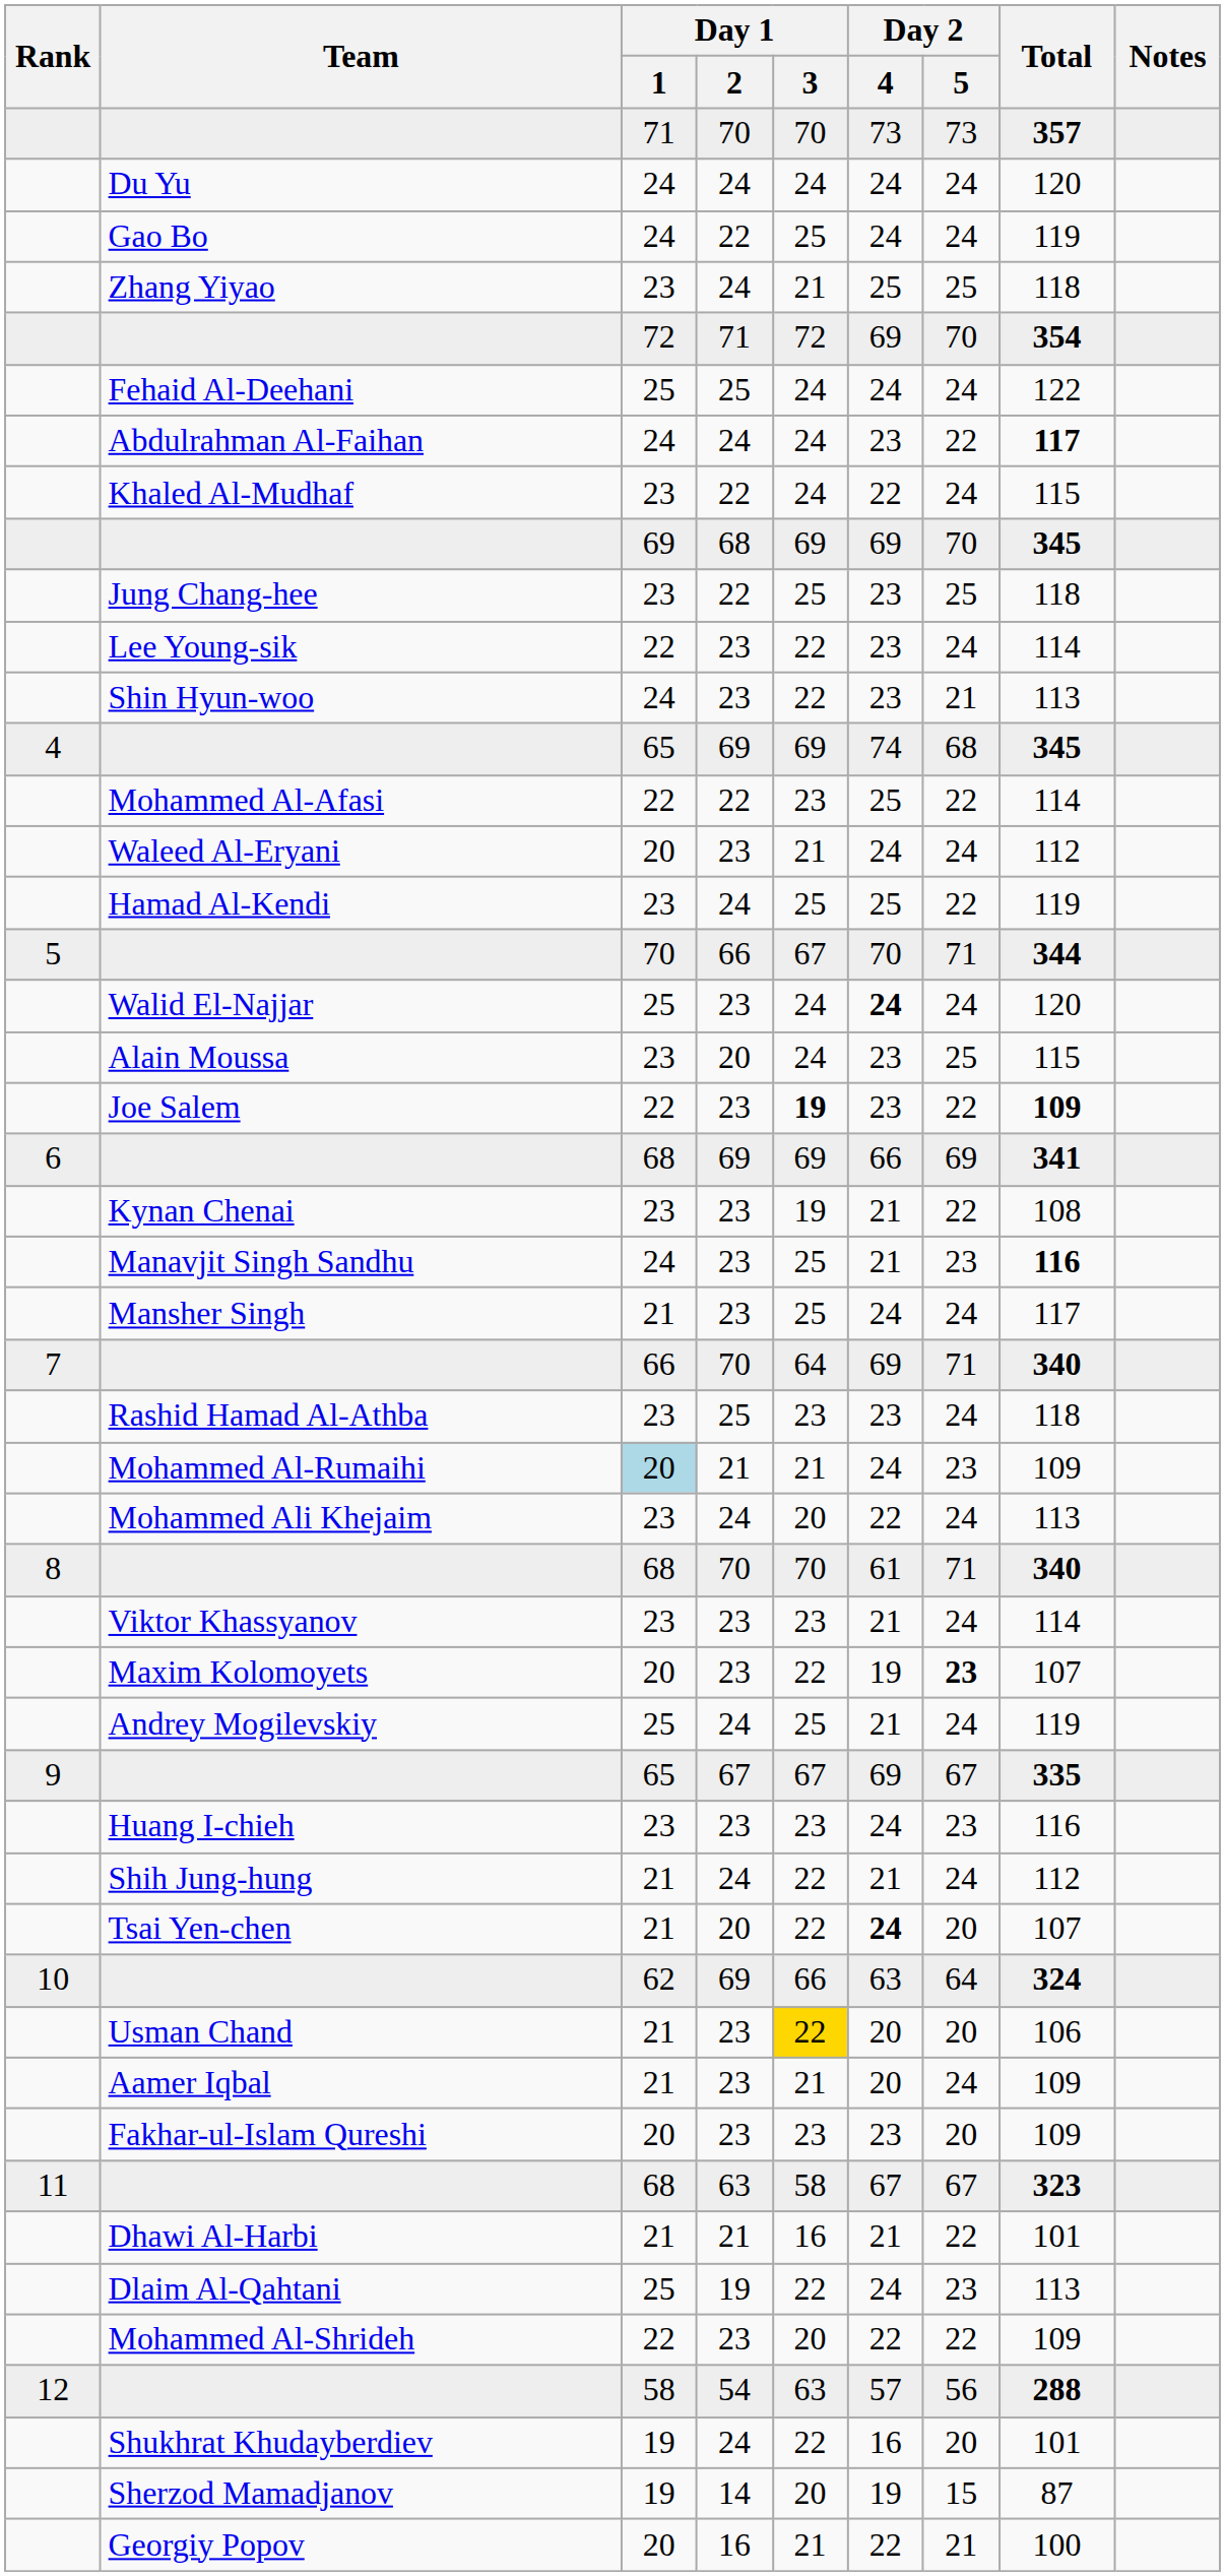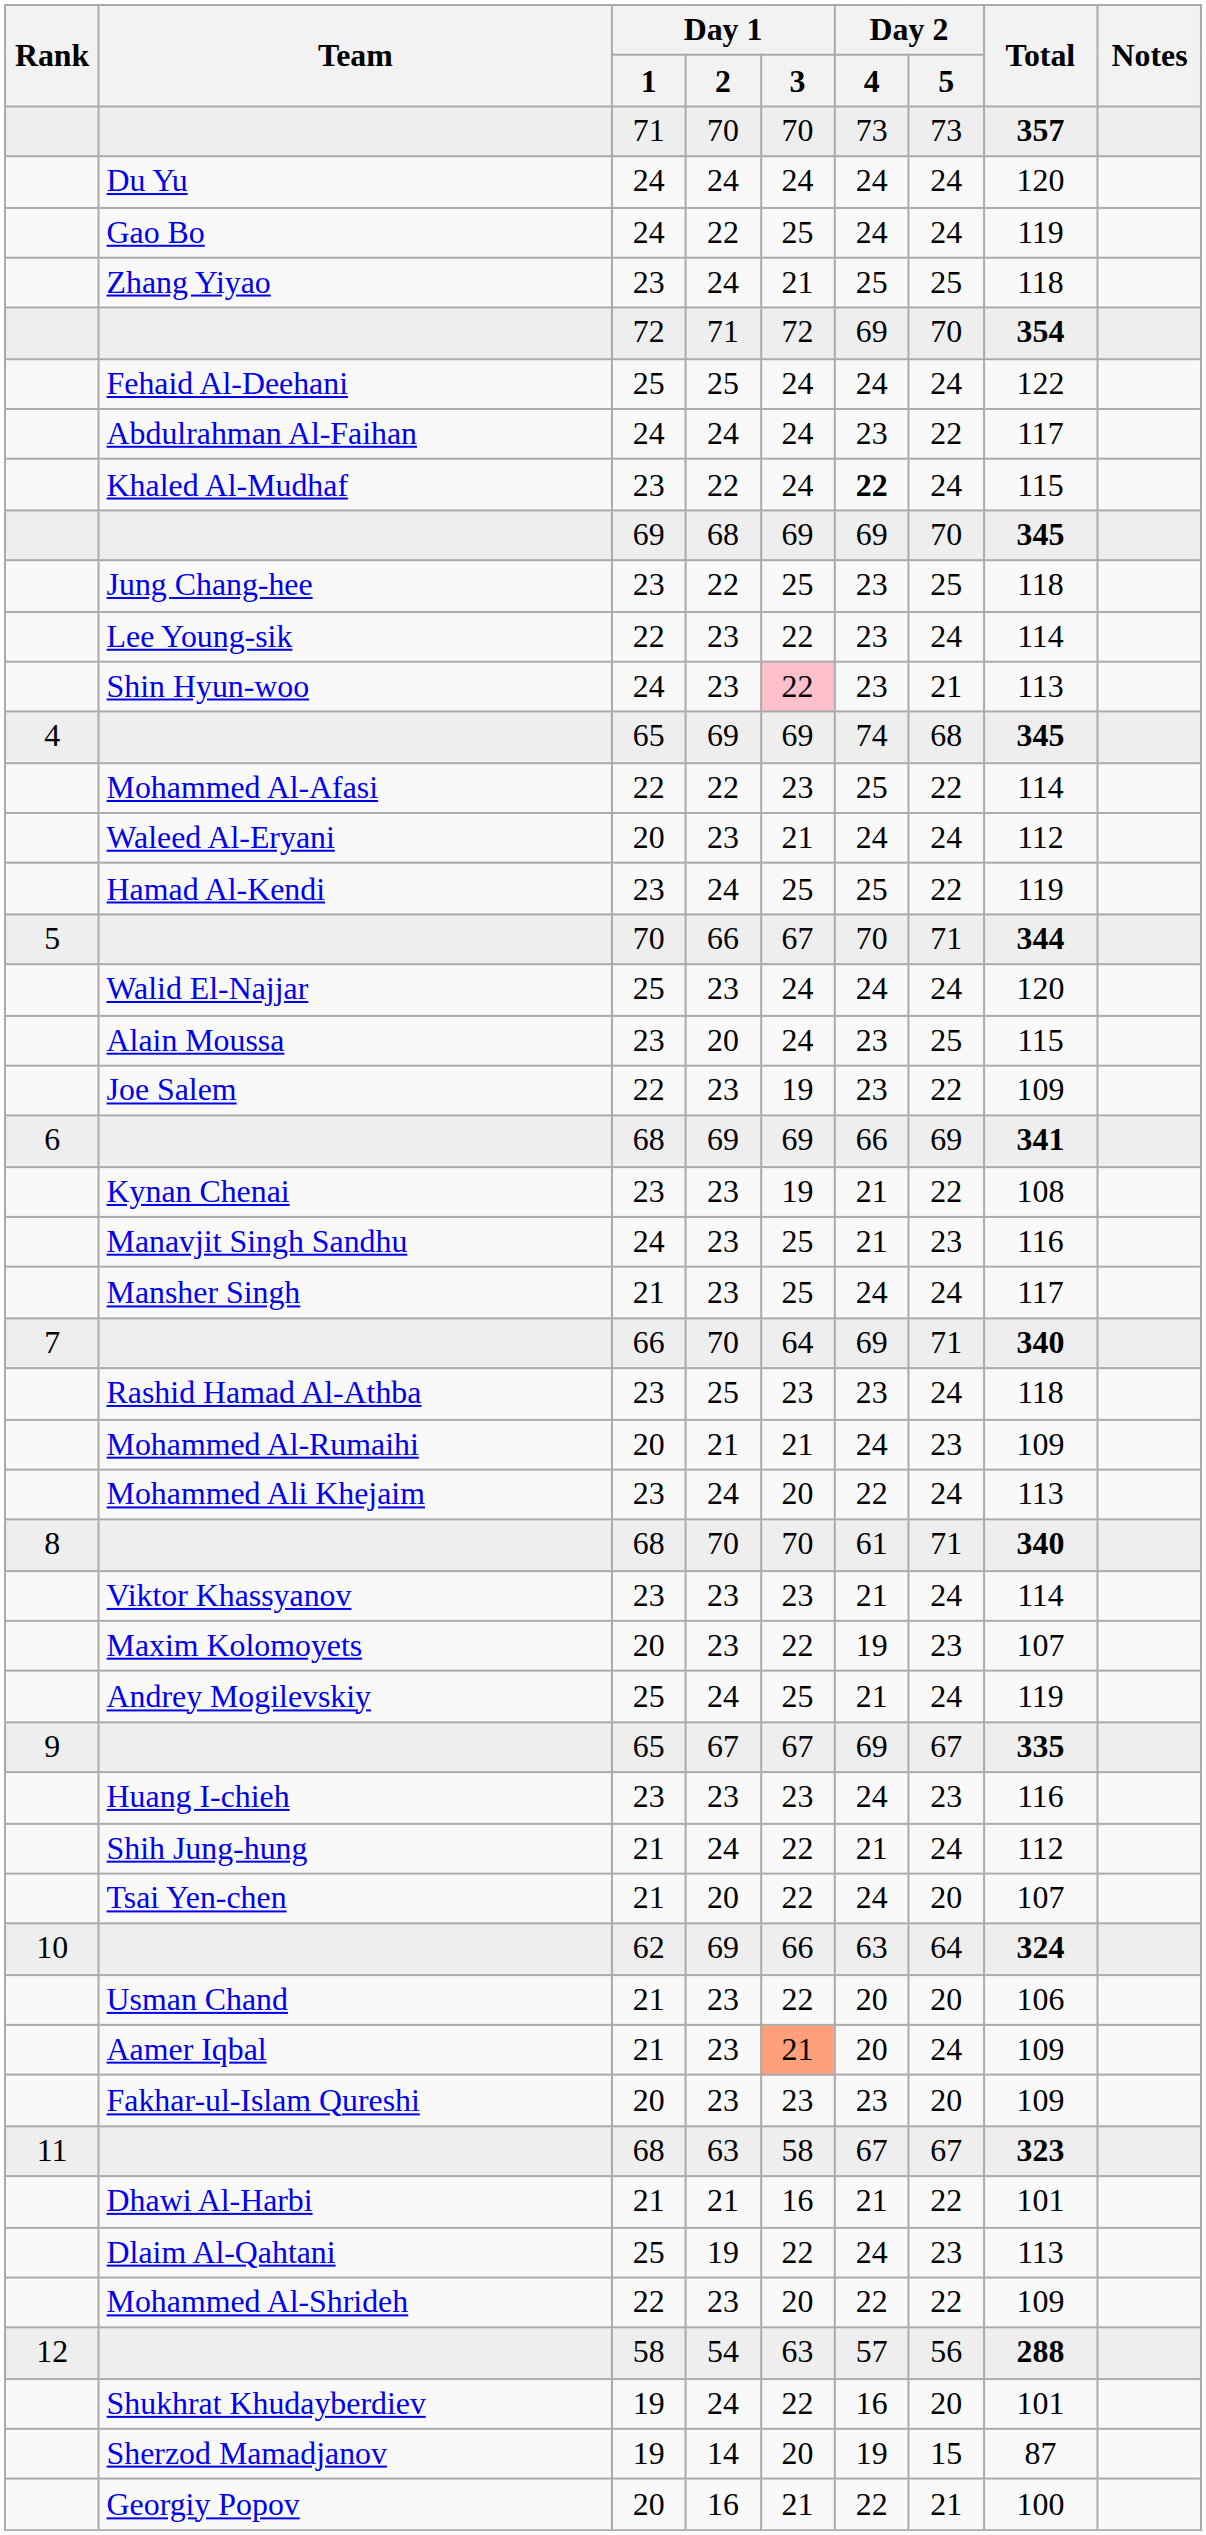Abdulrahman Al-Faihan | Total: bold -> normal
Khaled Al-Mudhaf | Day 2 / 4: normal -> bold
Shin Hyun-woo | Day 1 / 3: no background -> pink background
Walid El-Najjar | Day 2 / 4: bold -> normal
Joe Salem | Day 1 / 3: bold -> normal
Joe Salem | Total: bold -> normal
Manavjit Singh Sandhu | Total: bold -> normal
Mohammed Al-Rumaihi | Day 1 / 1: lightblue background -> no background
Maxim Kolomoyets | Day 2 / 5: bold -> normal
Tsai Yen-chen | Day 2 / 4: bold -> normal
Usman Chand | Day 1 / 3: gold background -> no background
Aamer Iqbal | Day 1 / 3: no background -> lightsalmon background
